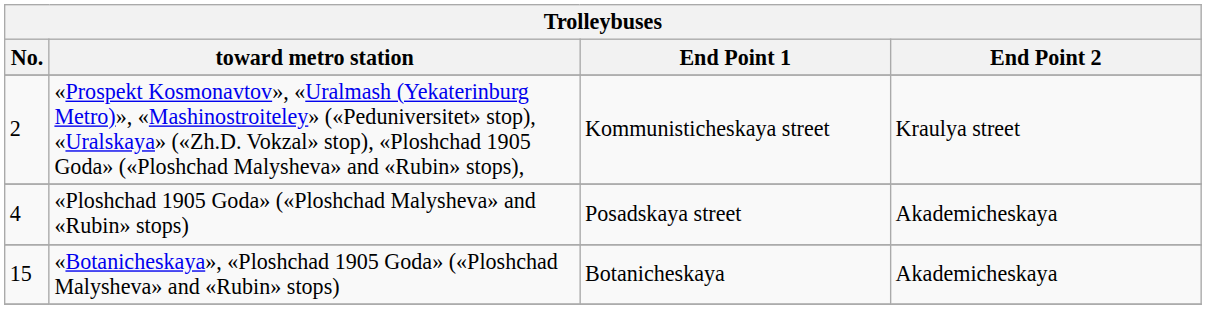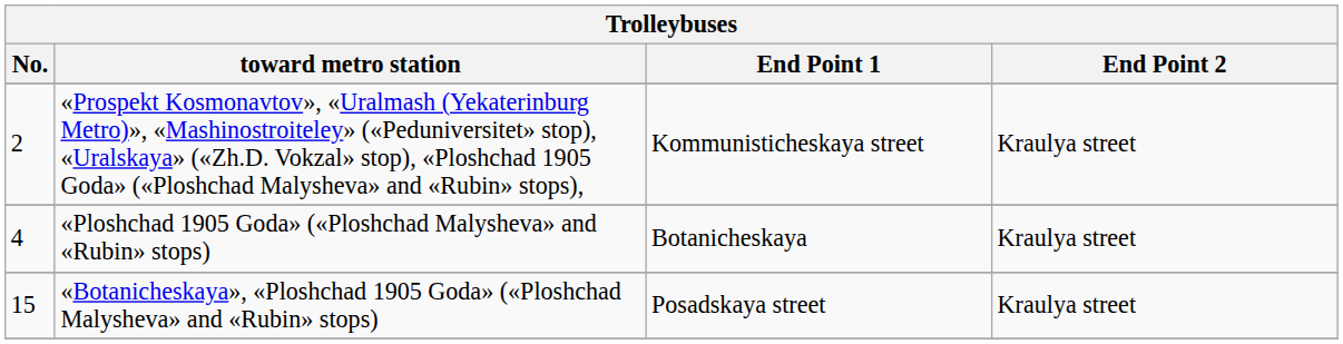row 4 | End Point 1: Posadskaya street -> Botanicheskaya
row 4 | End Point 2: Akademicheskaya -> Kraulya street
row 5 | End Point 1: Botanicheskaya -> Posadskaya street
row 5 | End Point 2: Akademicheskaya -> Kraulya street
